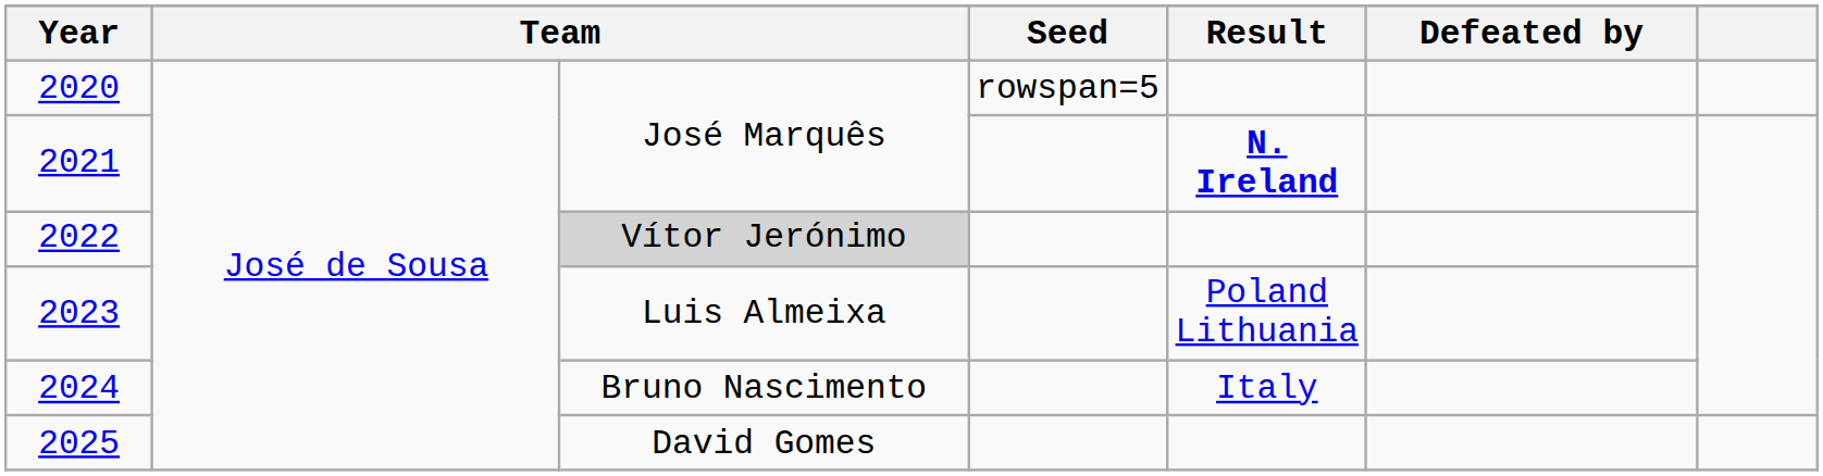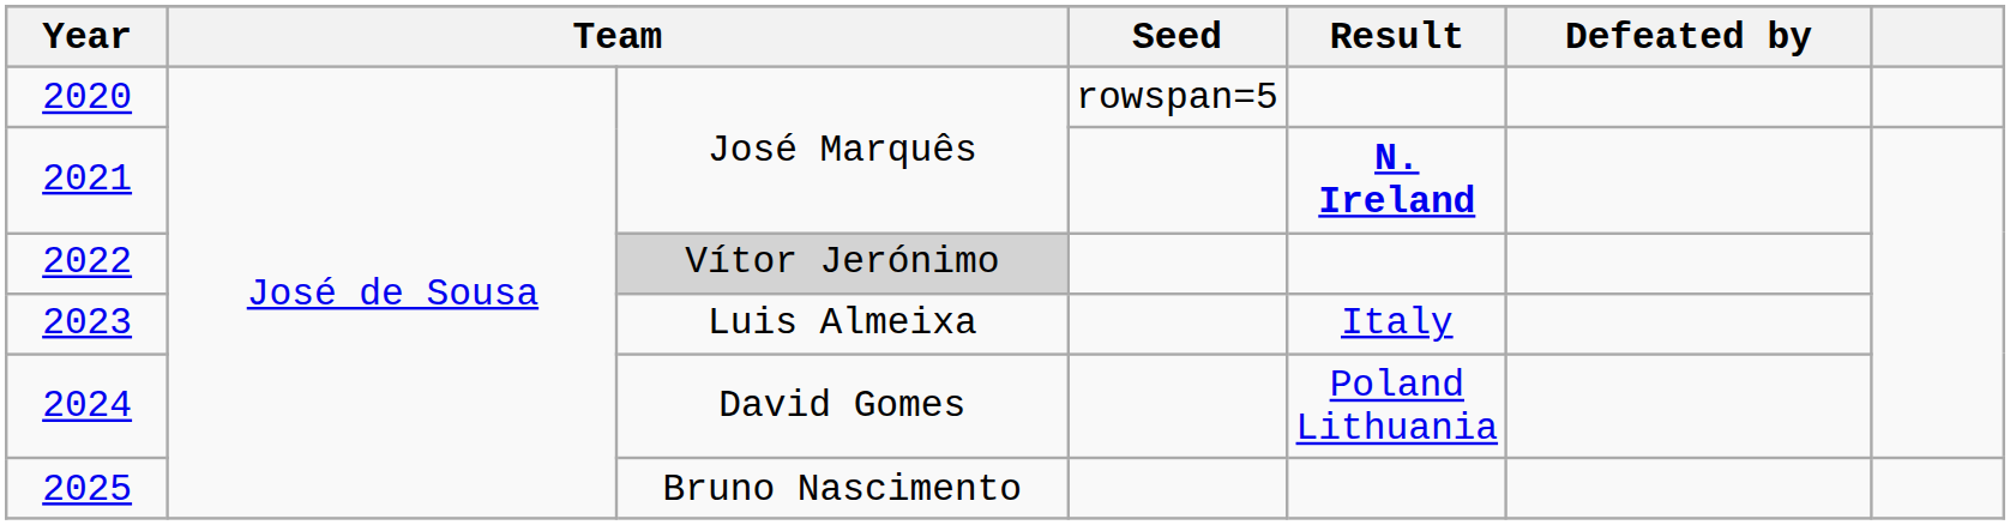2023 | Result: Poland Lithuania -> Italy
2024 | column 3: Bruno Nascimento -> David Gomes
2024 | Result: Italy -> Poland Lithuania
2025 | column 3: David Gomes -> Bruno Nascimento
